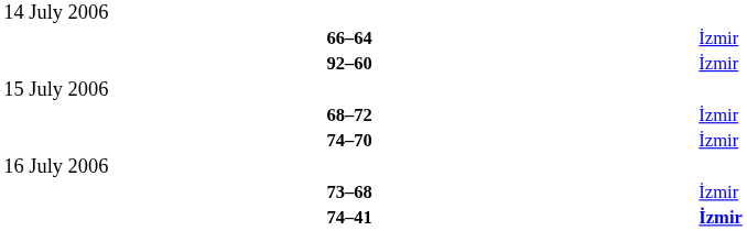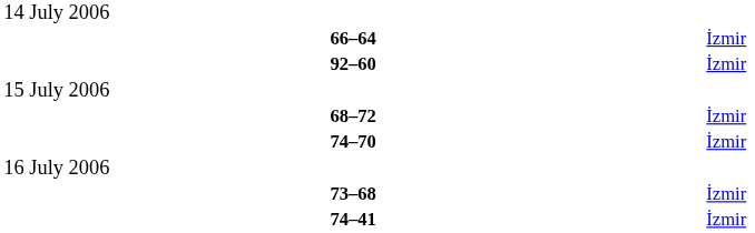74–41 | column 3: bold -> normal
